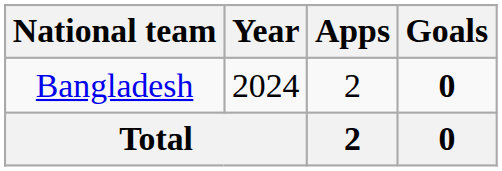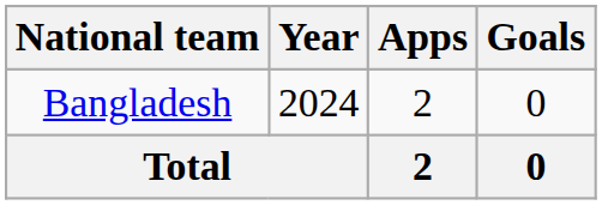Bangladesh | Goals: bold -> normal
